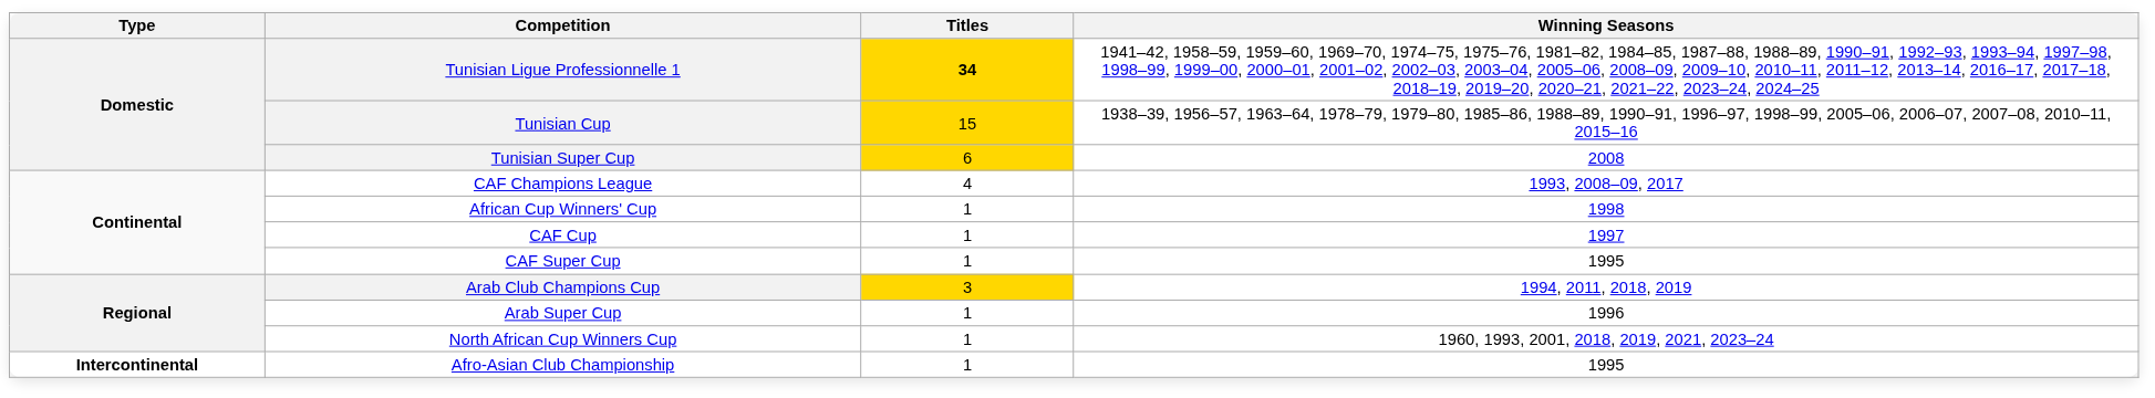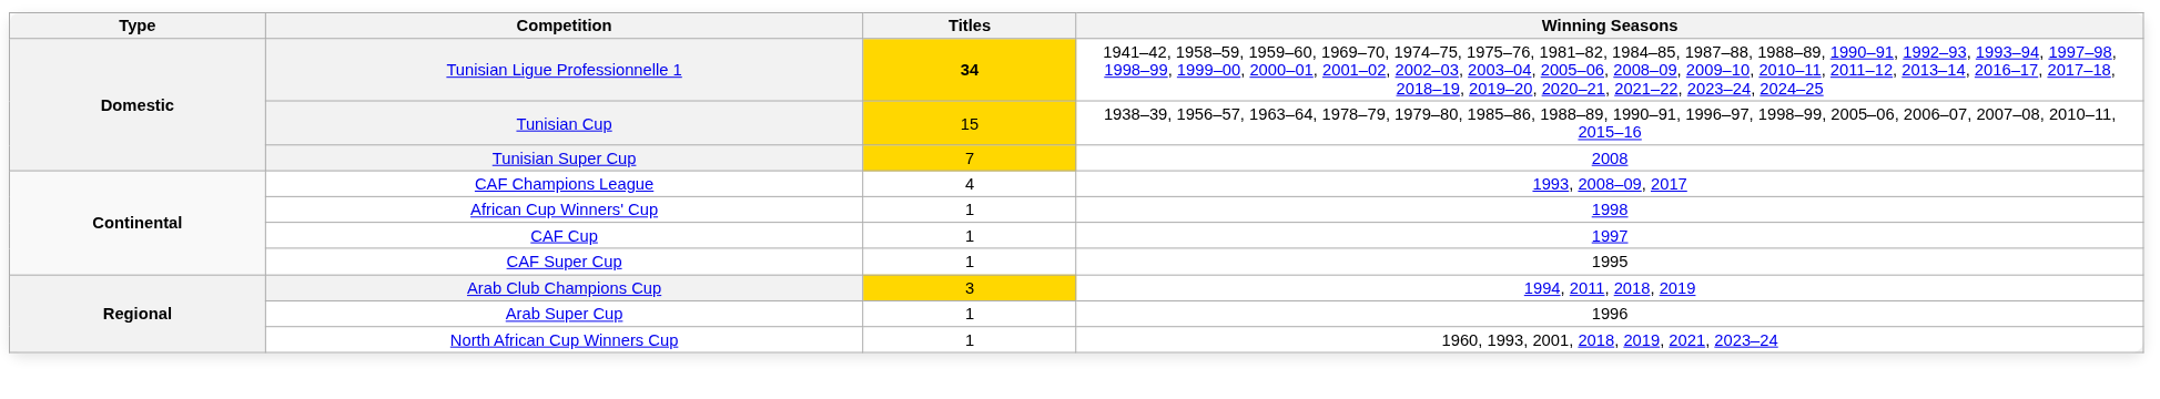Tunisian Super Cup | Titles: 6 -> 7
- row: Intercontinental | Afro-Asian Club Championship | 1 | 1995
